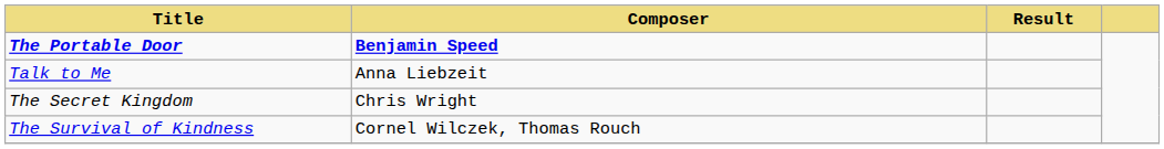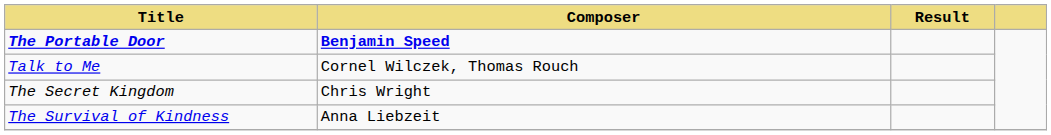Talk to Me | Composer: Anna Liebzeit -> Cornel Wilczek, Thomas Rouch
The Survival of Kindness | Composer: Cornel Wilczek, Thomas Rouch -> Anna Liebzeit
